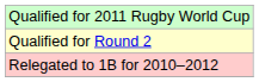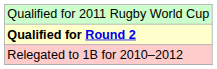row 2 | column 1: normal -> bold
